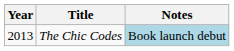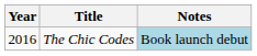The Chic Codes | Year: 2013 -> 2016
